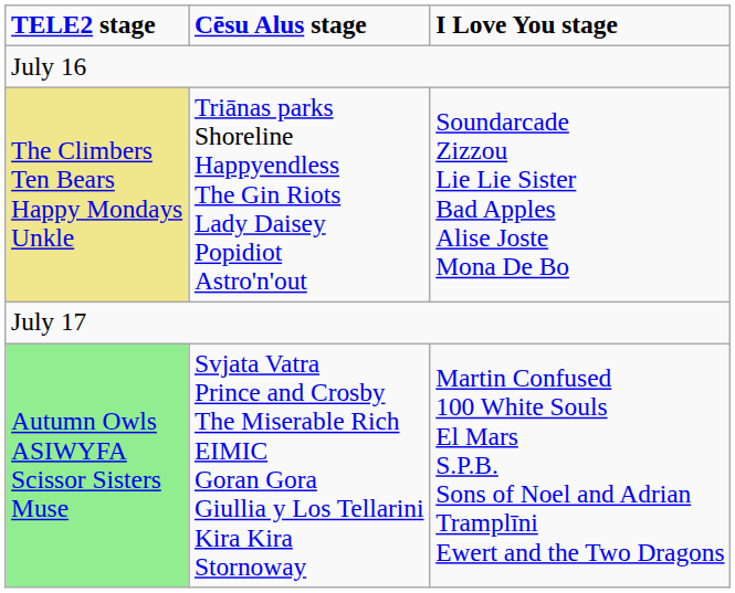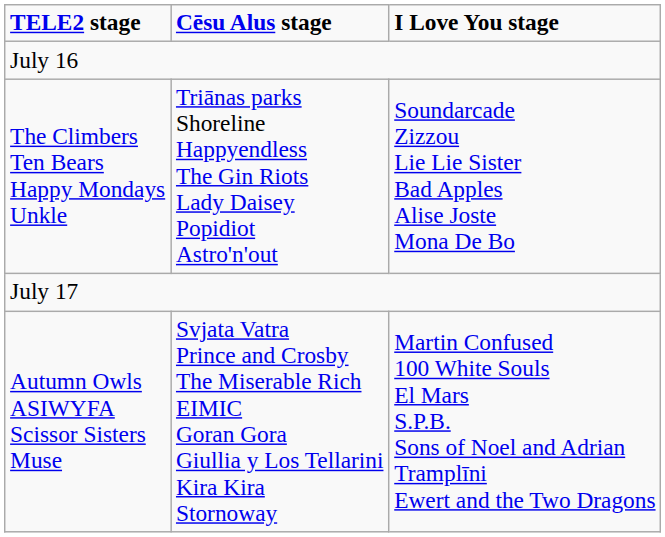The Climbers Ten Bears Happy Mondays Unkle | TELE2 stage: khaki background -> no background
Autumn Owls ASIWYFA Scissor Sisters Muse | TELE2 stage: lightgreen background -> no background
